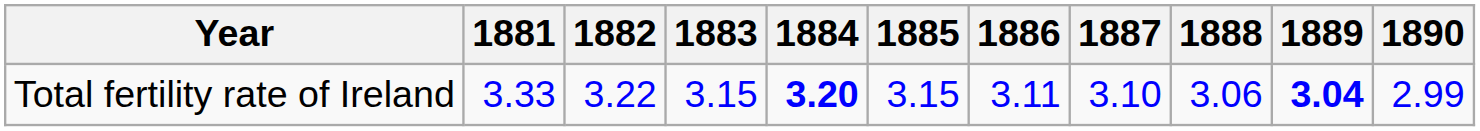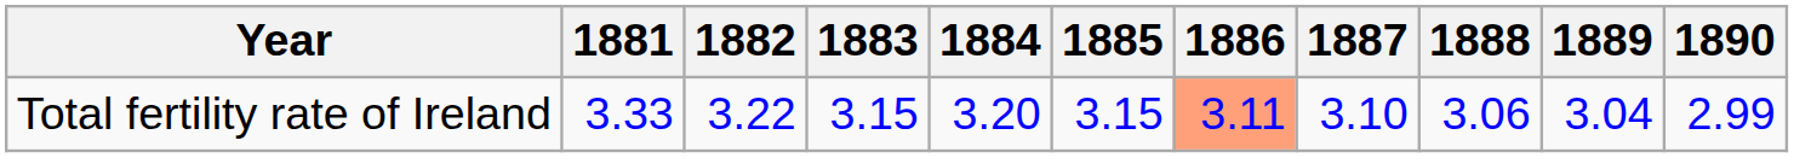row 2 | 1884: bold -> normal
row 2 | 1886: no background -> lightsalmon background
row 2 | 1889: bold -> normal
